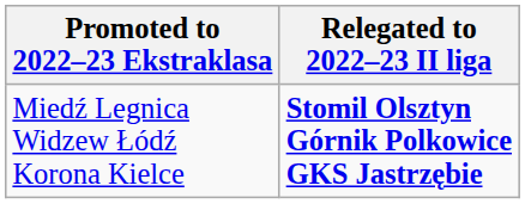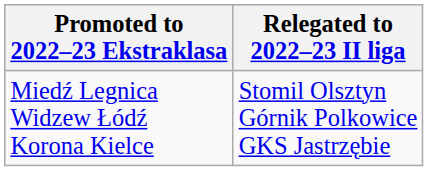Miedź Legnica Widzew Łódź Korona Kielce | Relegated to 2022–23 II liga: bold -> normal
